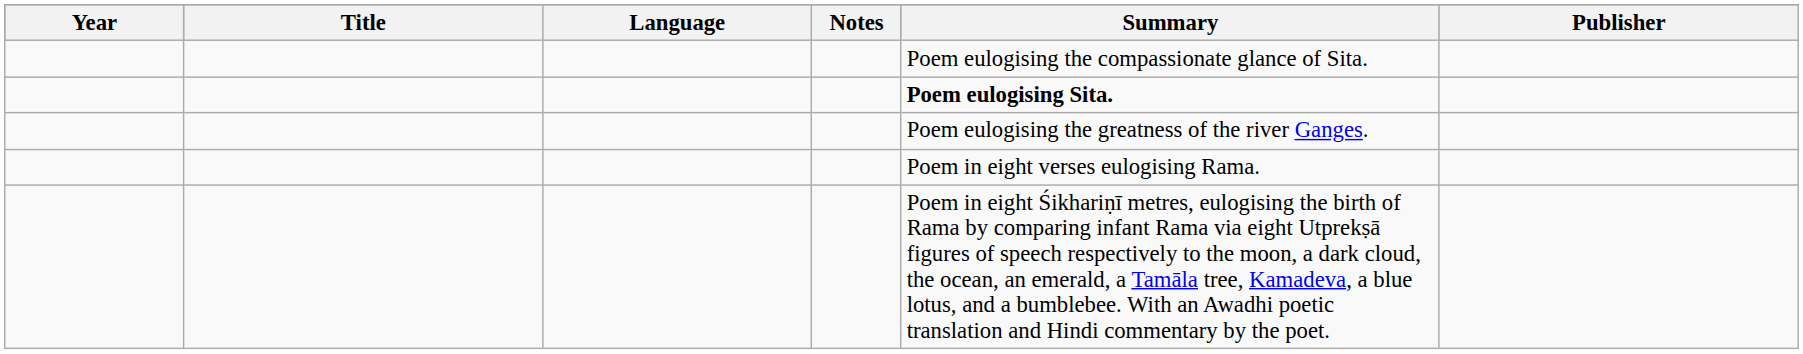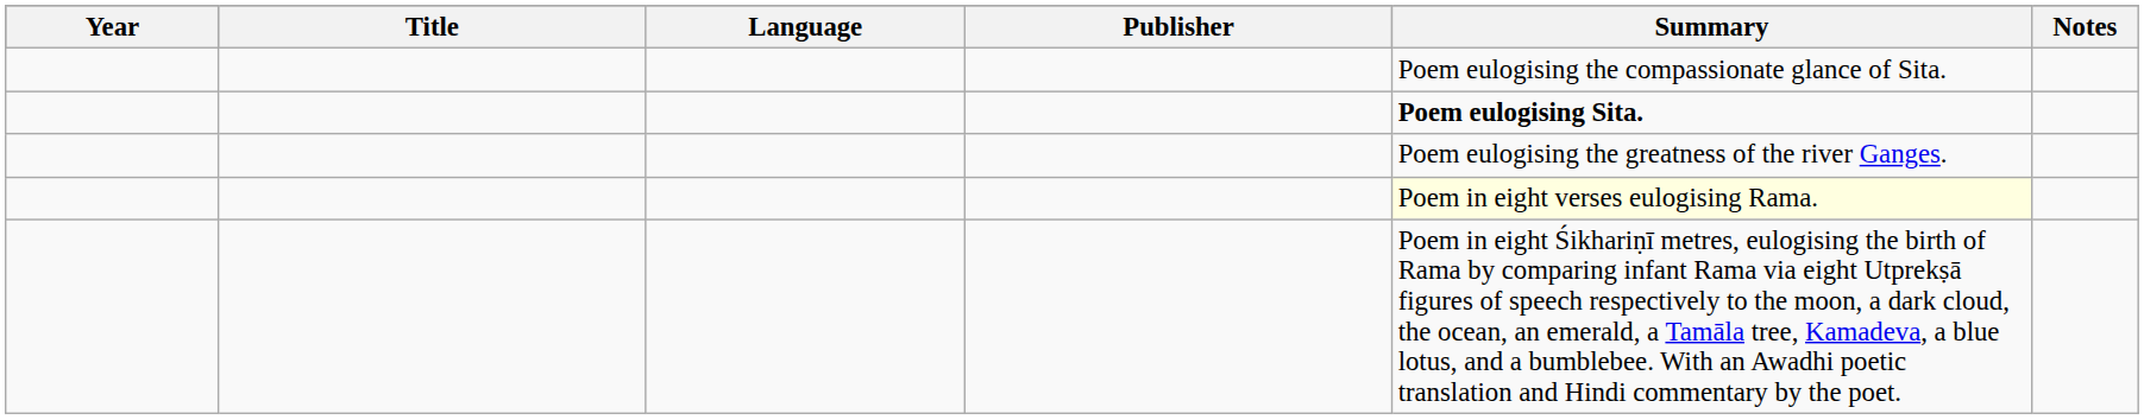columns swapped: Publisher <-> Notes
row 5 | Summary: no background -> lightyellow background
